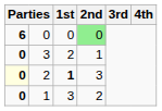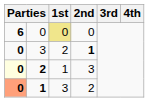row 2 | 1st: no background -> khaki background
row 2 | 2nd: lightgreen background -> no background
row 3 | 2nd: normal -> bold
row 4 | column 2: normal -> bold
row 4 | 1st: bold -> normal
row 5 | column 1: no background -> lightsalmon background
row 5 | column 2: normal -> bold
